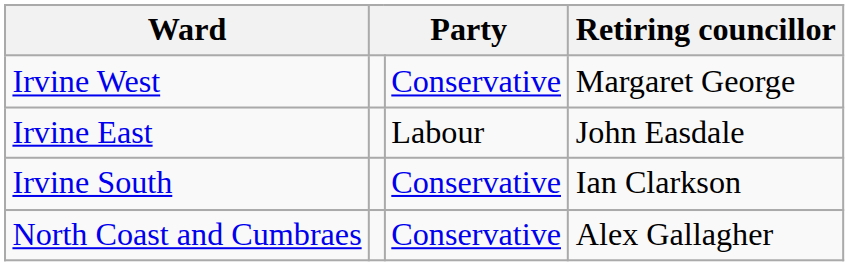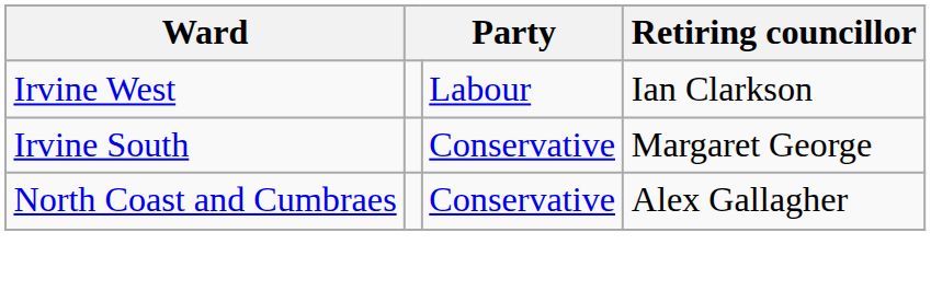Irvine West | column 3: Conservative -> Labour
Irvine West | Retiring councillor: Margaret George -> Ian Clarkson
- row: Irvine East | Labour | John Easdale
Irvine South | Retiring councillor: Ian Clarkson -> Margaret George
